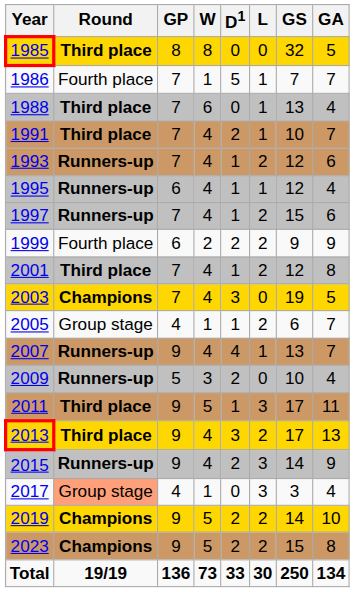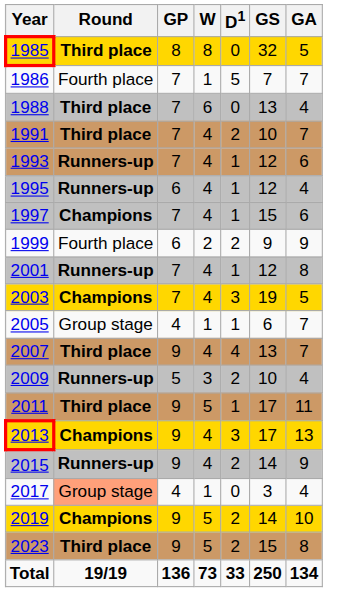- column: L | 0 | 1 | 1 | 1 | 2 | 1 | 2 | 2 | 2 | 0 | 2 | 1 | 0 | 3 | 2 | 3 | 3 | 2 | 2 | 30
1997 | Round: Runners-up -> Champions
2001 | Round: Third place -> Runners-up
2007 | Round: Runners-up -> Third place
2013 | Round: Third place -> Champions
2023 | Round: Champions -> Third place
